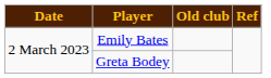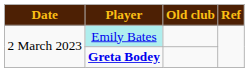Emily Bates | Player: no background -> paleturquoise background
Greta Bodey | Player: normal -> bold
